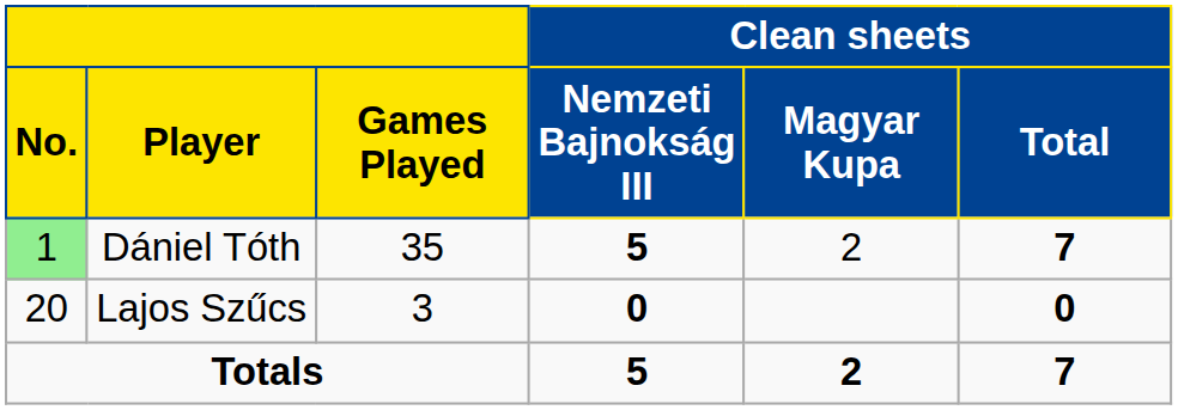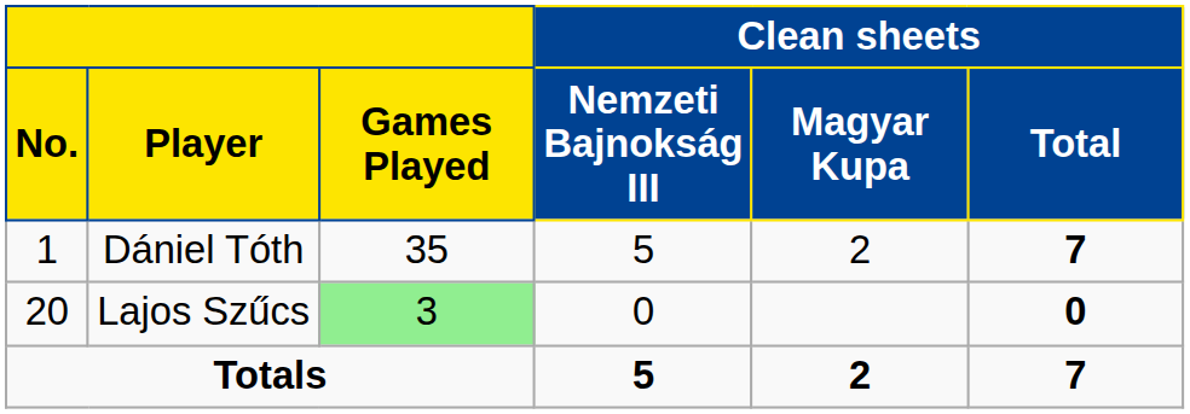Dániel Tóth | No.: lightgreen background -> no background
Dániel Tóth | Clean sheets / Nemzeti Bajnokság III: bold -> normal
Lajos Szűcs | Games Played: no background -> lightgreen background
Lajos Szűcs | Clean sheets / Nemzeti Bajnokság III: bold -> normal
